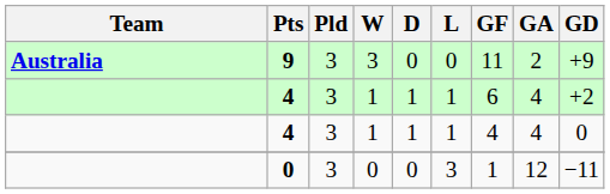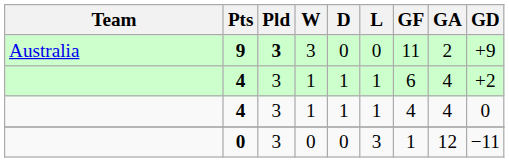9 | Team: bold -> normal
9 | Pld: normal -> bold
